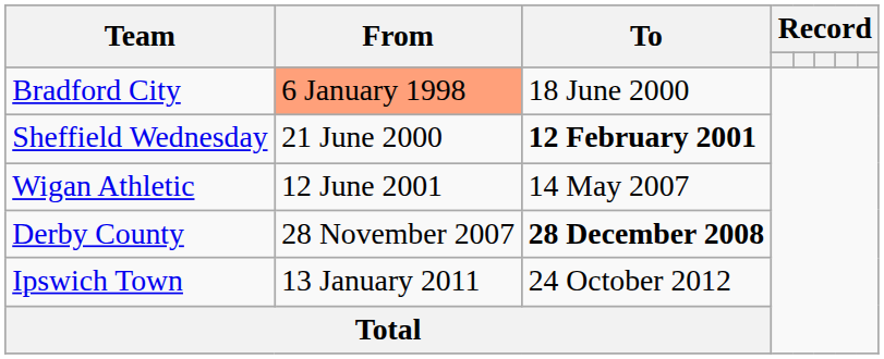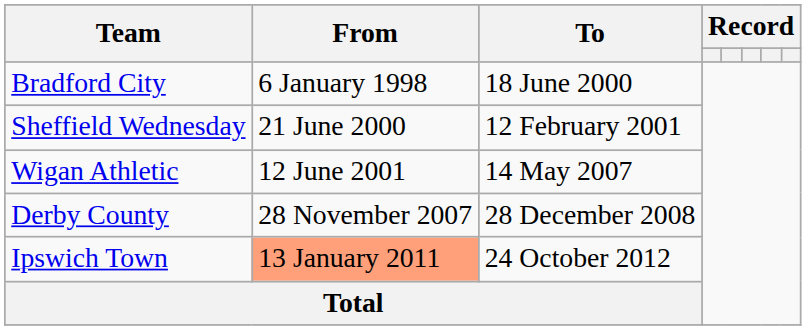Bradford City | From: lightsalmon background -> no background
Sheffield Wednesday | To: bold -> normal
Derby County | To: bold -> normal
Ipswich Town | From: no background -> lightsalmon background
